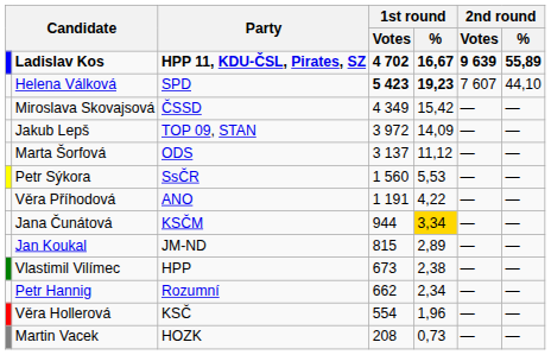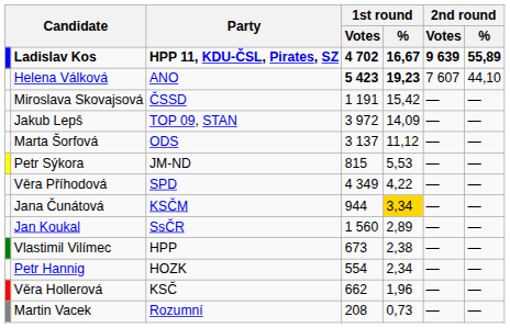Helena Válková | Party: SPD -> ANO
Miroslava Skovajsová | 1st round / Votes: 4 349 -> 1 191
Petr Sýkora | Party: SsČR -> JM-ND
Petr Sýkora | 1st round / Votes: 1 560 -> 815
Věra Příhodová | Party: ANO -> SPD
Věra Příhodová | 1st round / Votes: 1 191 -> 4 349
Jan Koukal | Party: JM-ND -> SsČR
Jan Koukal | 1st round / Votes: 815 -> 1 560
Petr Hannig | Party: Rozumní -> HOZK
Petr Hannig | 1st round / Votes: 662 -> 554
Věra Hollerová | 1st round / Votes: 554 -> 662
Martin Vacek | Party: HOZK -> Rozumní
